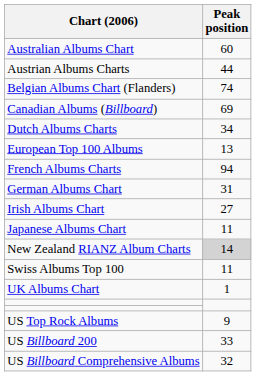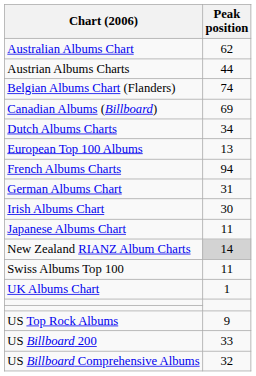row 2 | Peak position: 60 -> 62
row 10 | Peak position: 27 -> 30
